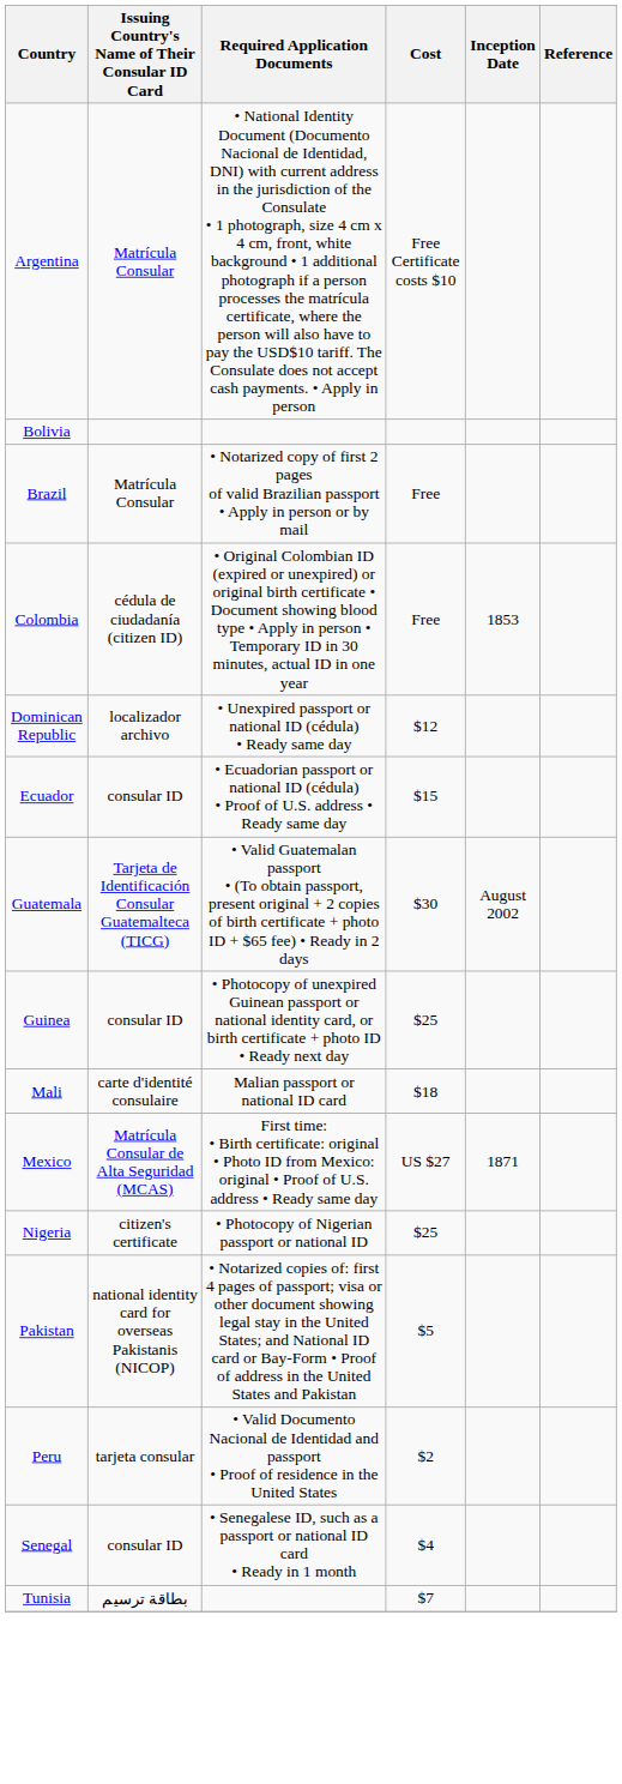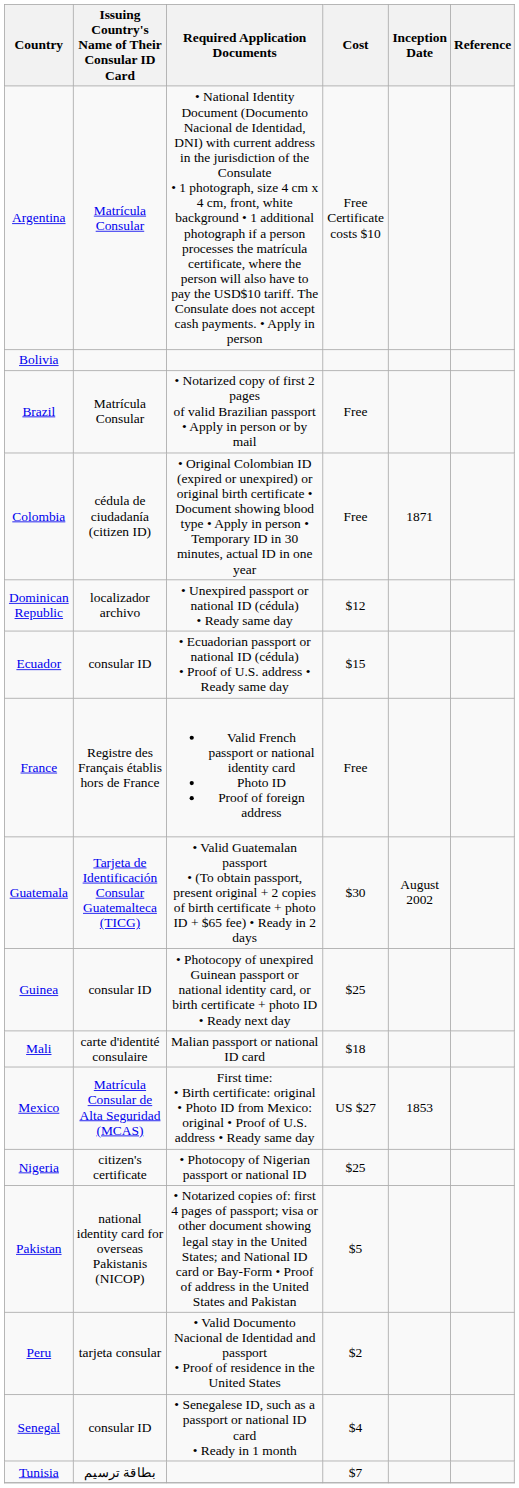Colombia | Inception Date: 1853 -> 1871
+ row: France | Registre des Français établis hors de France | Valid French passport or national identity card Photo ID Proof of foreign address | Free
Mexico | Inception Date: 1871 -> 1853
